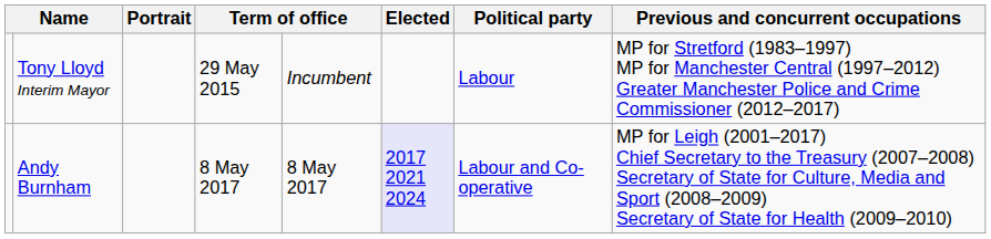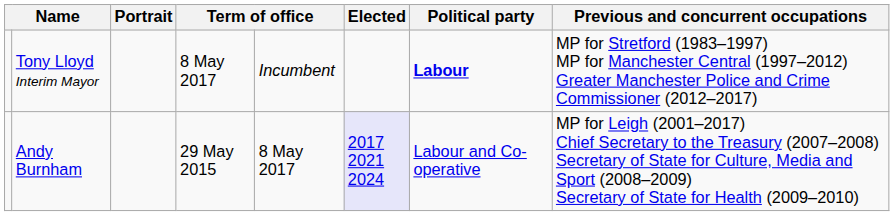Tony Lloyd Interim Mayor | column 4: 29 May 2015 -> 8 May 2017
Tony Lloyd Interim Mayor | Political party: normal -> bold
Andy Burnham | column 4: 8 May 2017 -> 29 May 2015
